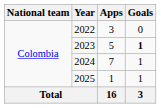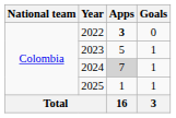2022 | Apps: normal -> bold
2023 | Goals: bold -> normal
2024 | Apps: no background -> lightgrey background
